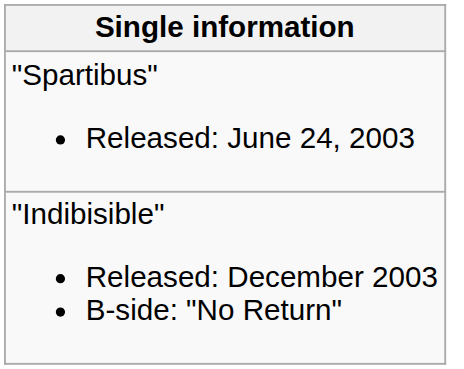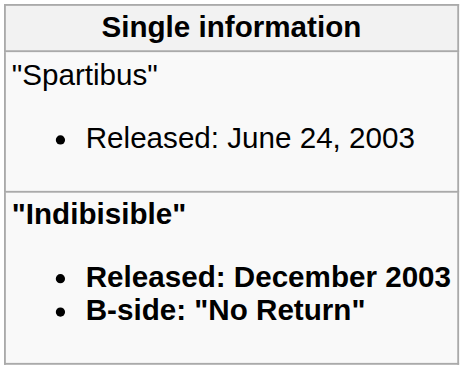row 3 | column 1: normal -> bold
